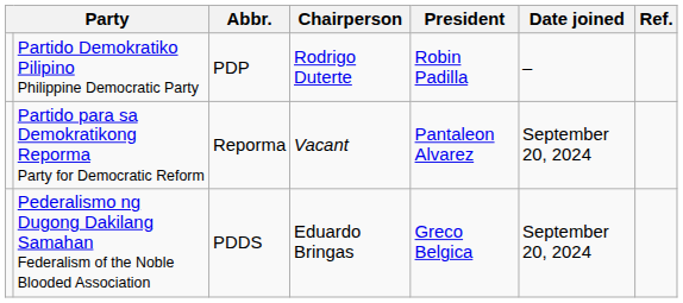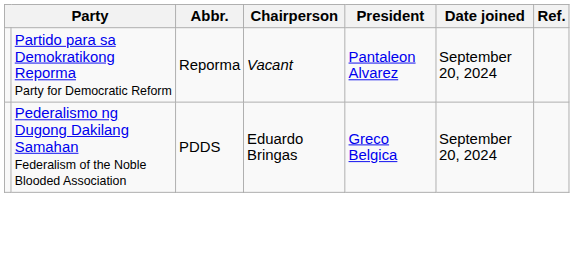- row: Partido Demokratiko Pilipino Philippine Democratic Party | PDP | Rodrigo Duterte | Robin Padilla | –
